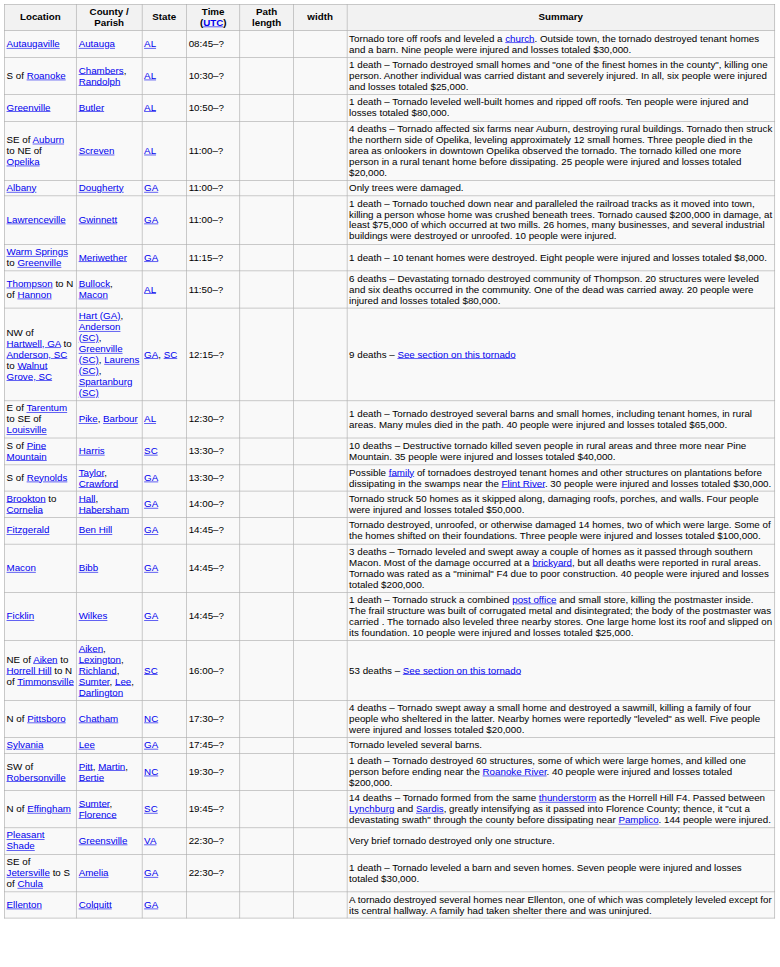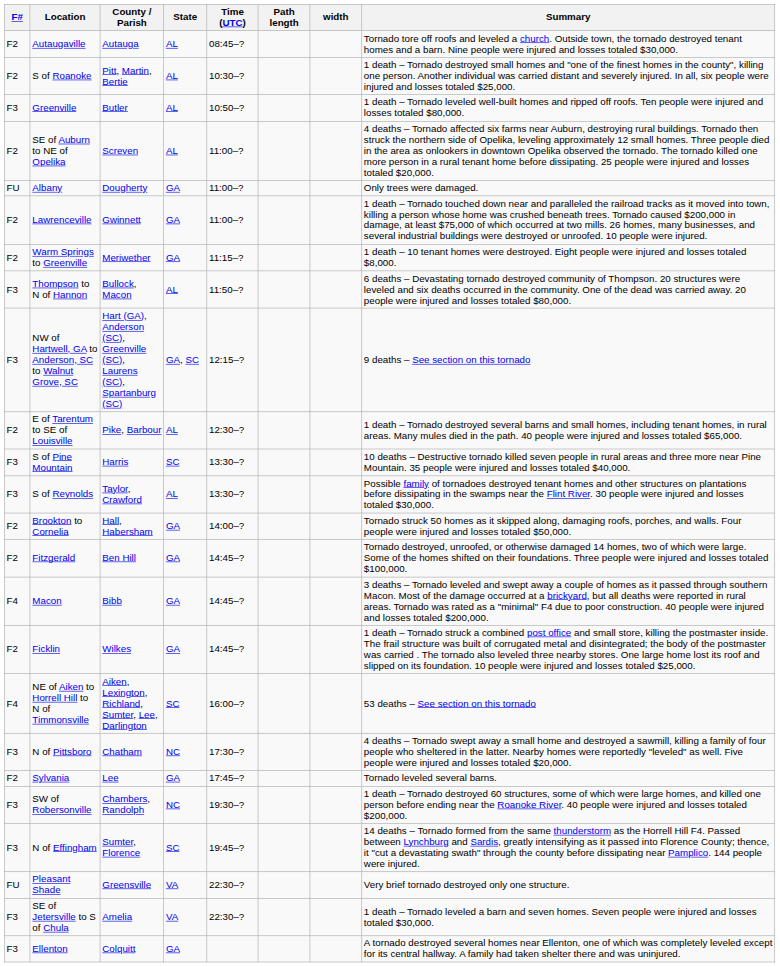+ column: F# | F2 | F2 | F3 | F2 | FU | F2 | F2 | F3 | F3 | F2 | F3 | F3 | F2 | F2 | F4 | F2 | F4 | F3 | F2 | F3 | F3 | FU | F3 | F3
S of Roanoke | County / Parish: Chambers, Randolph -> Pitt, Martin, Bertie
S of Reynolds | State: GA -> AL
SW of Robersonville | County / Parish: Pitt, Martin, Bertie -> Chambers, Randolph
SE of Jetersville to S of Chula | State: GA -> VA
